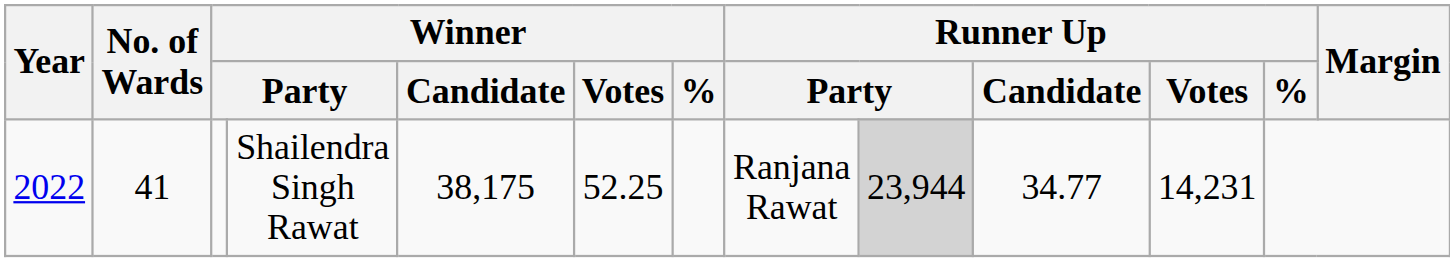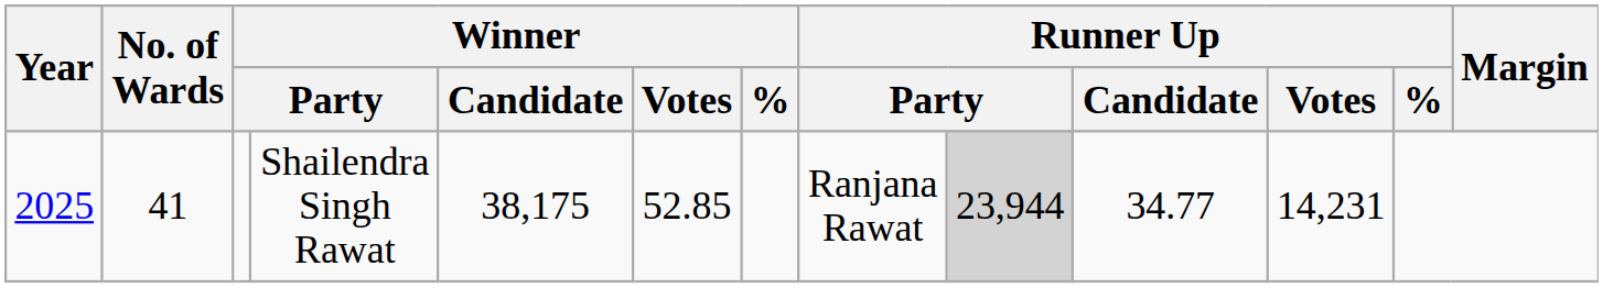Shailendra Singh Rawat | Year: 2022 -> 2025
Shailendra Singh Rawat | Winner / Votes: 52.25 -> 52.85
